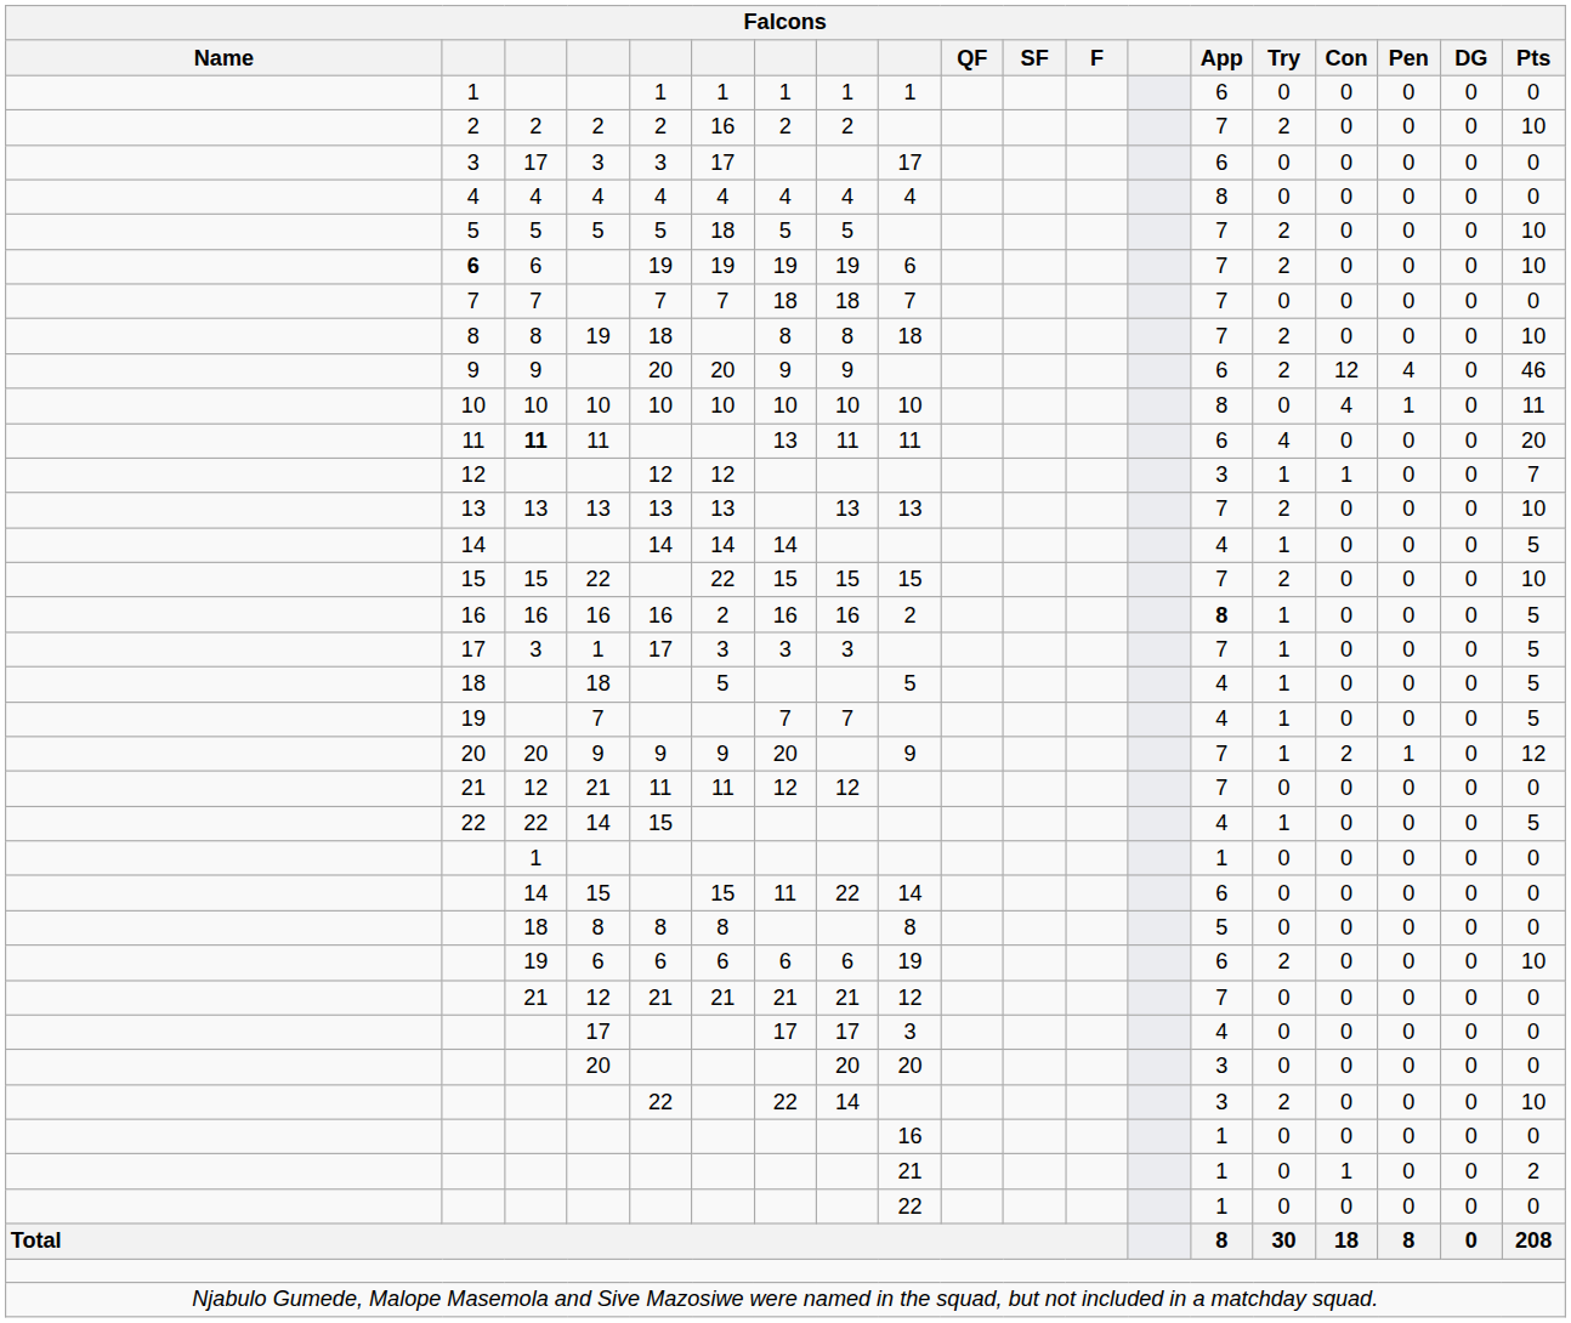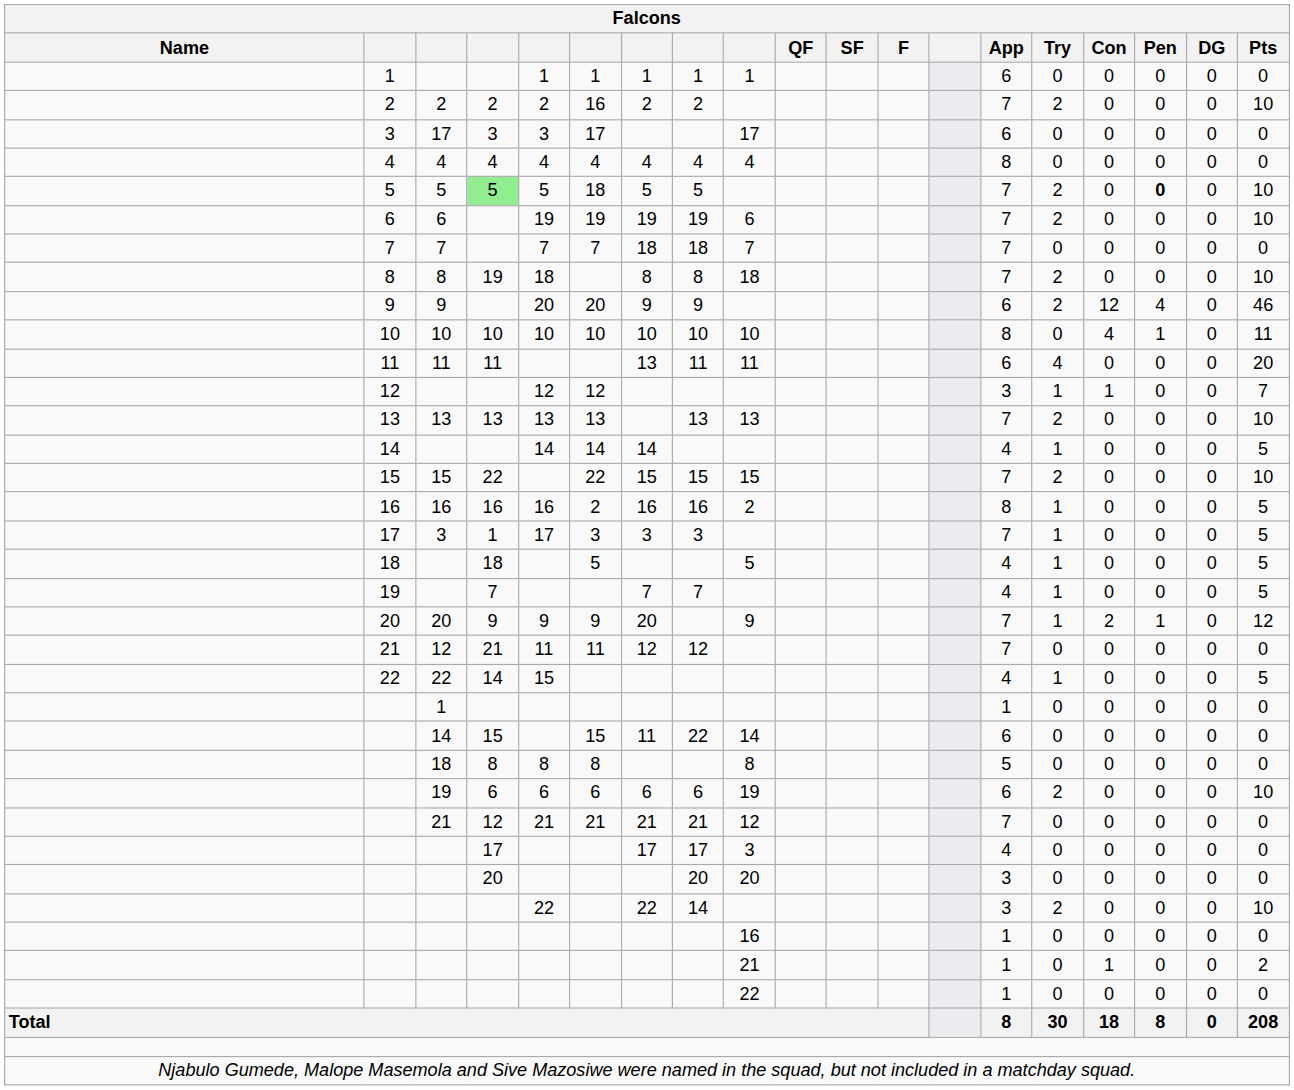row 7 | column 4: no background -> lightgreen background
row 7 | Pen: normal -> bold
row 8 | column 2: bold -> normal
row 13 | column 3: bold -> normal
row 18 | App: bold -> normal
